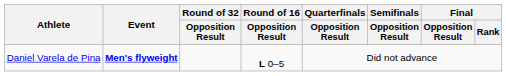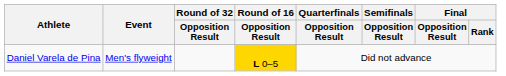Daniel Varela de Pina | Event: bold -> normal
Daniel Varela de Pina | Round of 16 / Opposition Result: no background -> gold background
